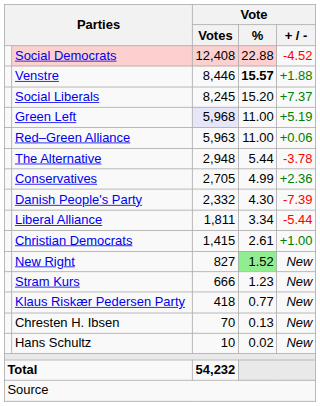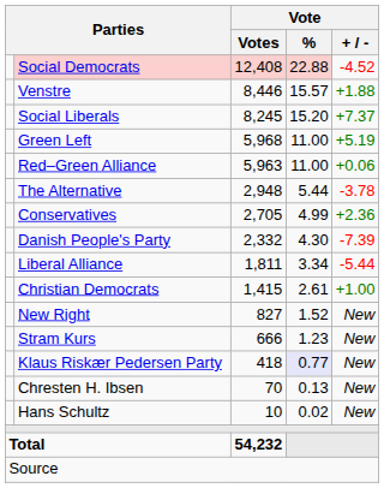Venstre | Vote / %: bold -> normal
Green Left | Vote / Votes: lavender background -> no background
New Right | Vote / %: lightgreen background -> no background
Klaus Riskær Pedersen Party | Vote / %: no background -> lavender background
